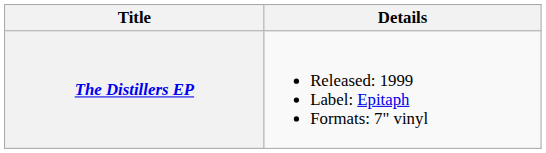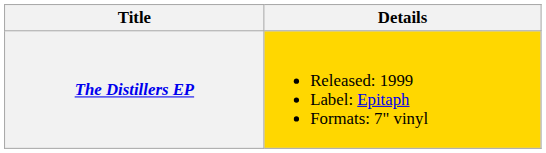The Distillers EP | Details: no background -> gold background
